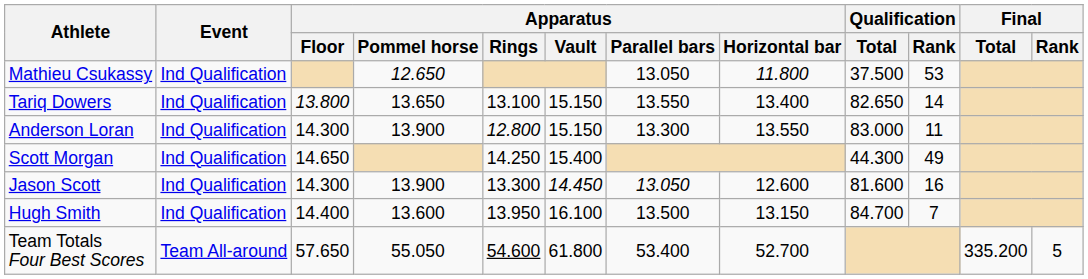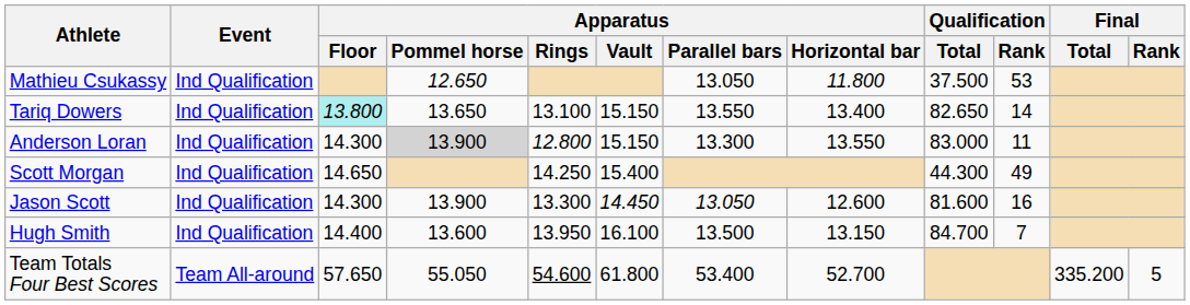Tariq Dowers | Apparatus / Floor: no background -> paleturquoise background
Anderson Loran | Apparatus / Pommel horse: no background -> lightgrey background
